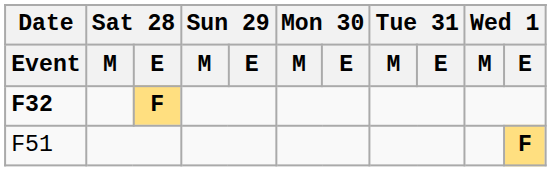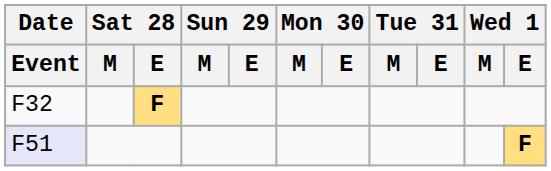F32 | Date / Event: bold -> normal
F51 | Date / Event: no background -> lavender background
